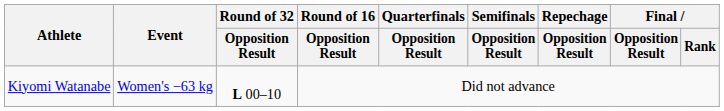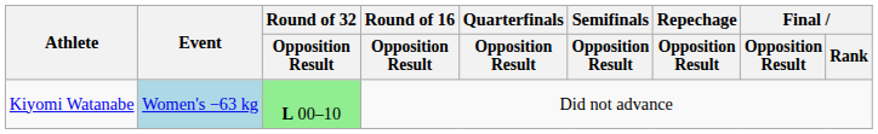Kiyomi Watanabe | Event: no background -> lightblue background
Kiyomi Watanabe | Round of 32 / Opposition Result: no background -> lightgreen background
